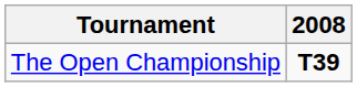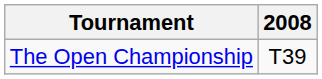The Open Championship | 2008: bold -> normal
